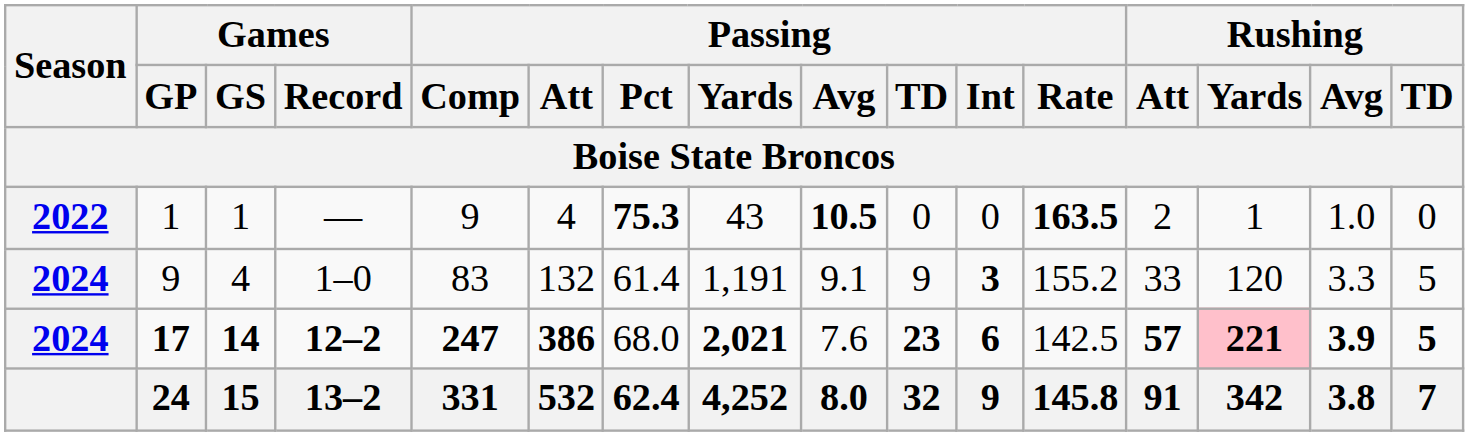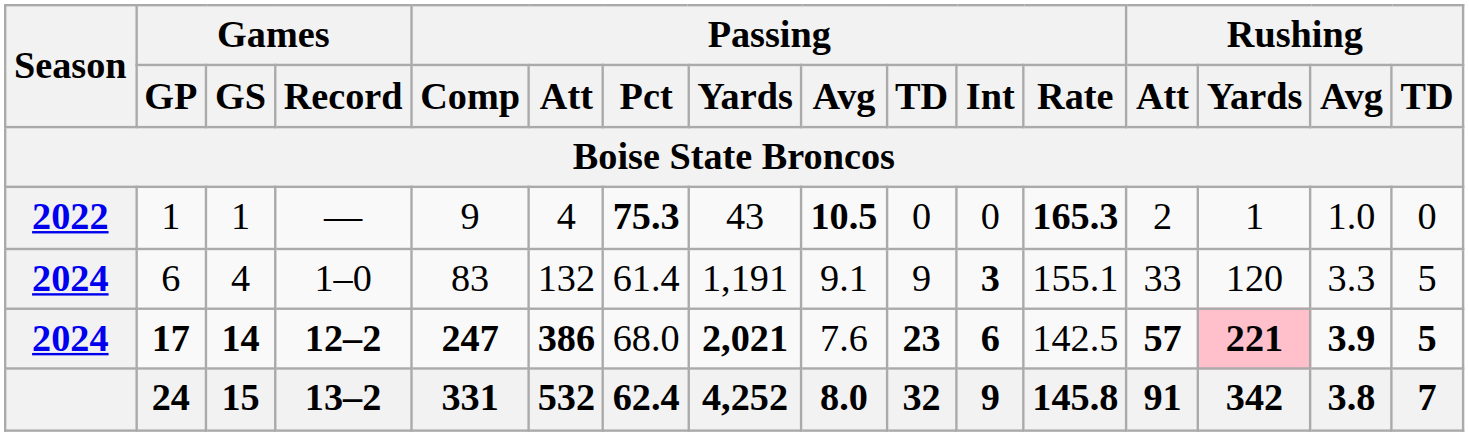row 4 | Passing / Rate / Boise State Broncos: 163.5 -> 165.3
row 5 | Games / GP / Boise State Broncos: 9 -> 6
row 5 | Passing / Rate / Boise State Broncos: 155.2 -> 155.1
